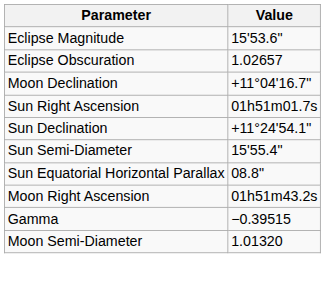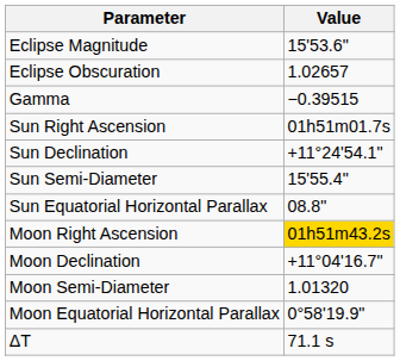rows swapped: Gamma <-> Moon Declination
Moon Right Ascension | Value: no background -> gold background
+ row: Moon Equatorial Horizontal Parallax | 0°58'19.9"
+ row: ΔT | 71.1 s
